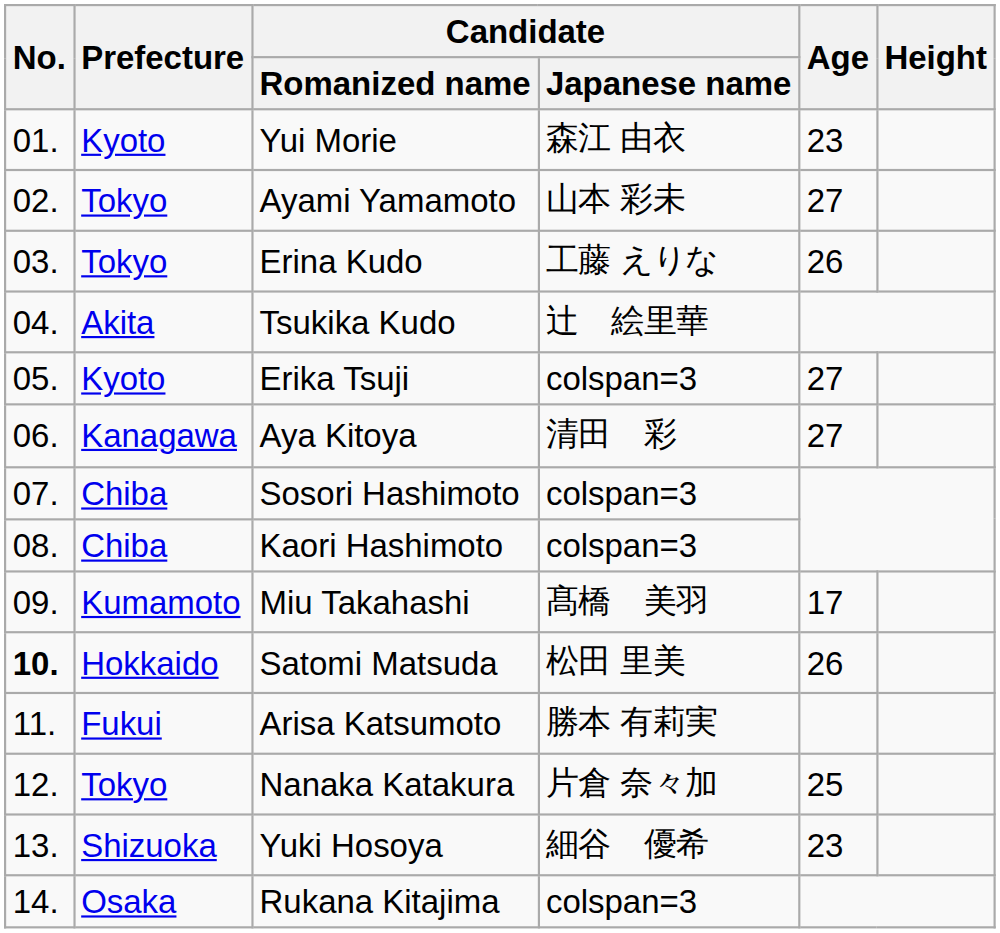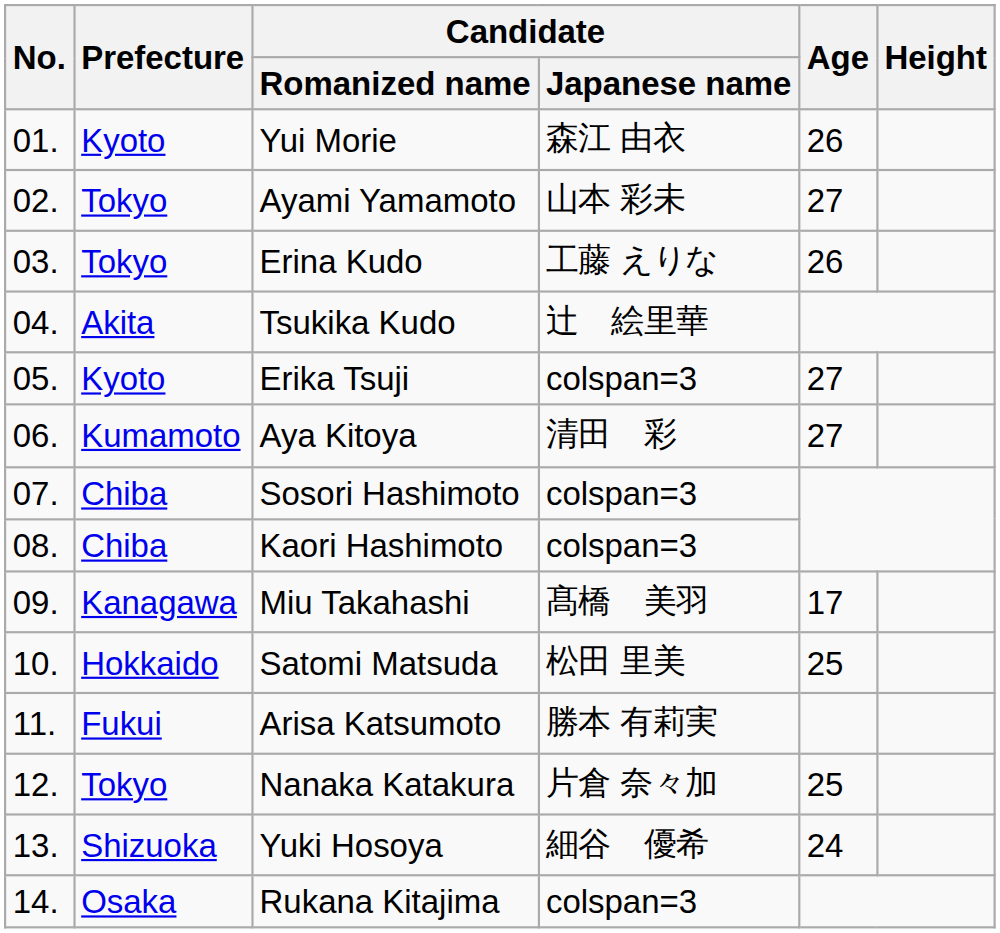Yui Morie | Age: 23 -> 26
Aya Kitoya | Prefecture: Kanagawa -> Kumamoto
Miu Takahashi | Prefecture: Kumamoto -> Kanagawa
Satomi Matsuda | No.: bold -> normal
Satomi Matsuda | Age: 26 -> 25
Yuki Hosoya | Age: 23 -> 24
